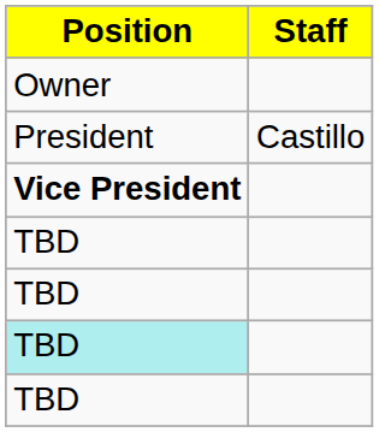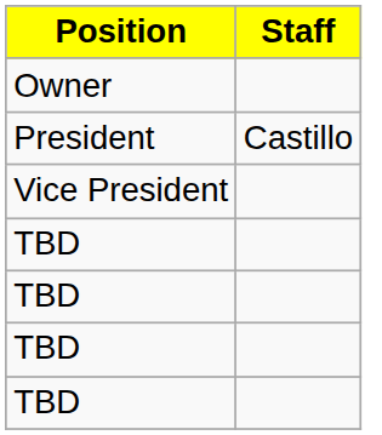row 4 | Position: bold -> normal
row 7 | Position: paleturquoise background -> no background
